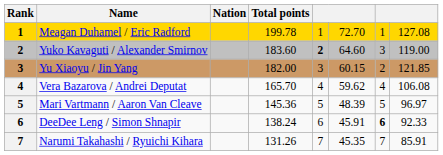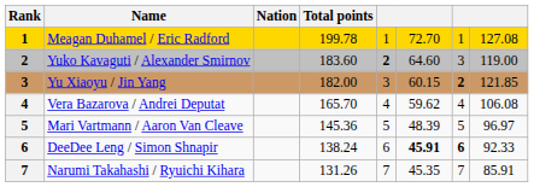Yu Xiaoyu / Jin Yang | column 7: normal -> bold
DeeDee Leng / Simon Shnapir | column 6: normal -> bold
